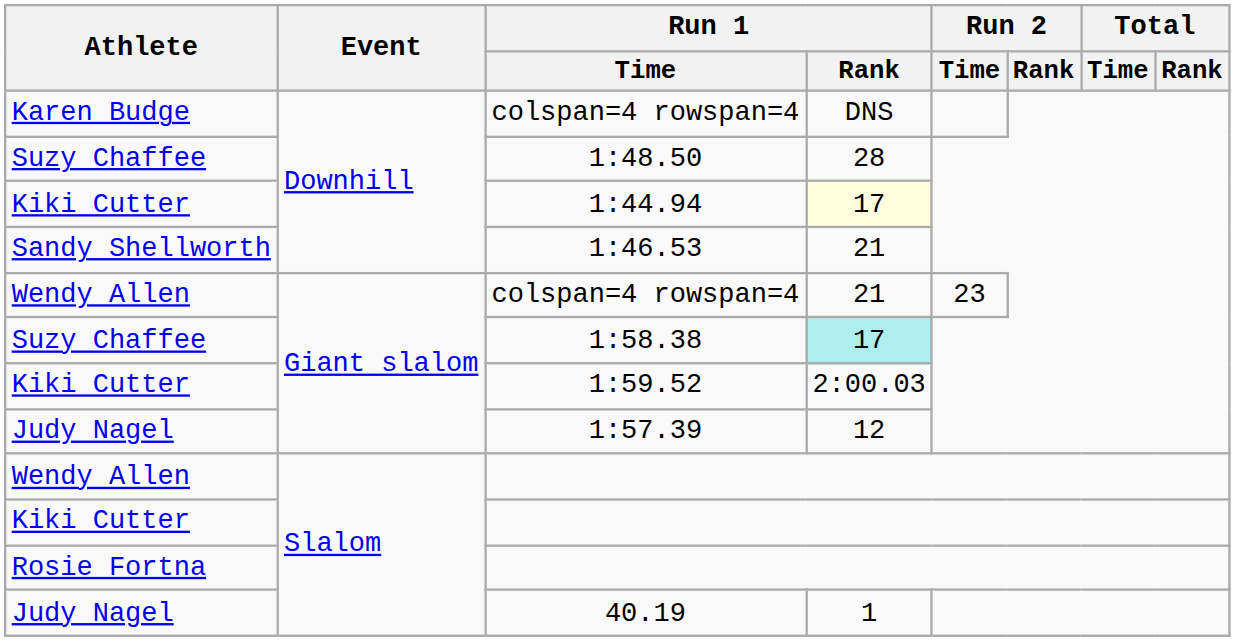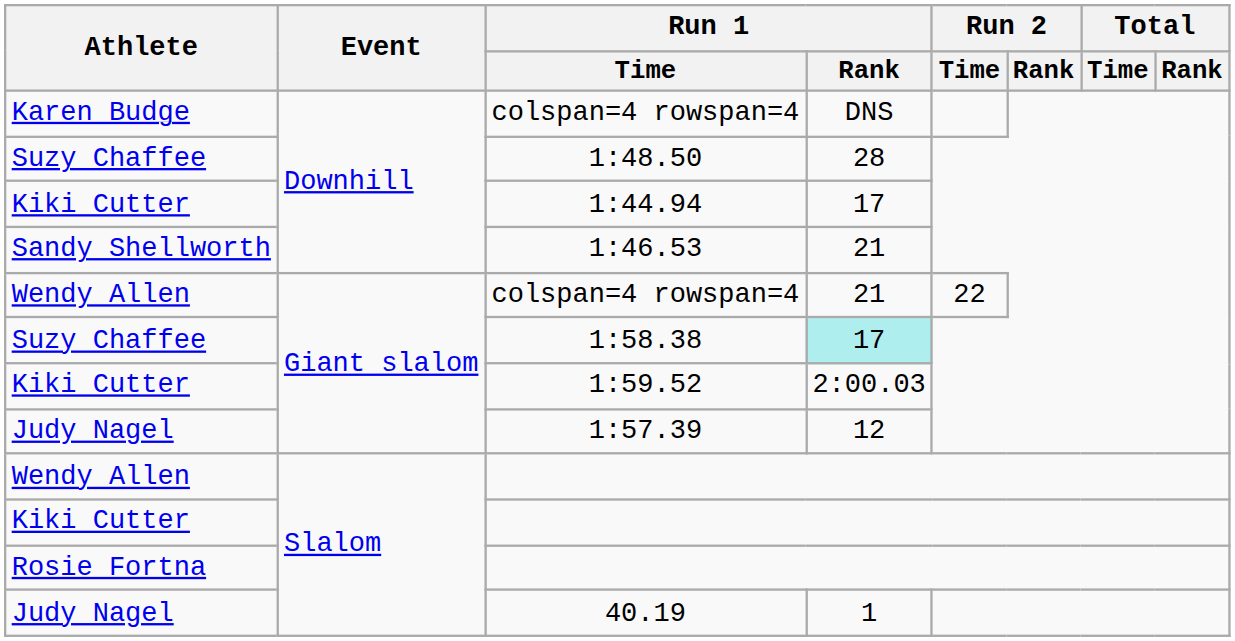1:44.94 | Run 1 / Rank: lightyellow background -> no background
Wendy Allen / colspan=4 rowspan=4 | Run 2 / Time: 23 -> 22
